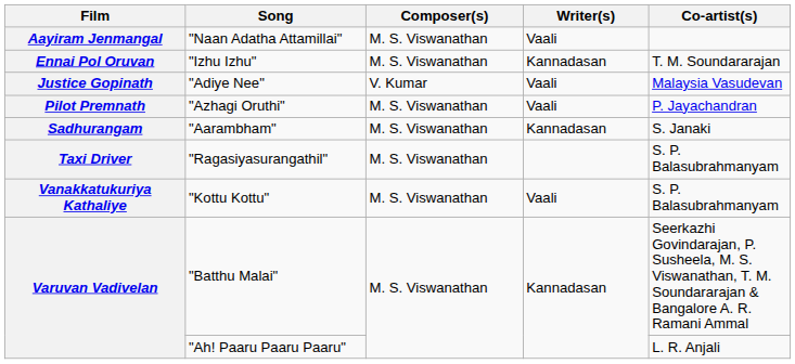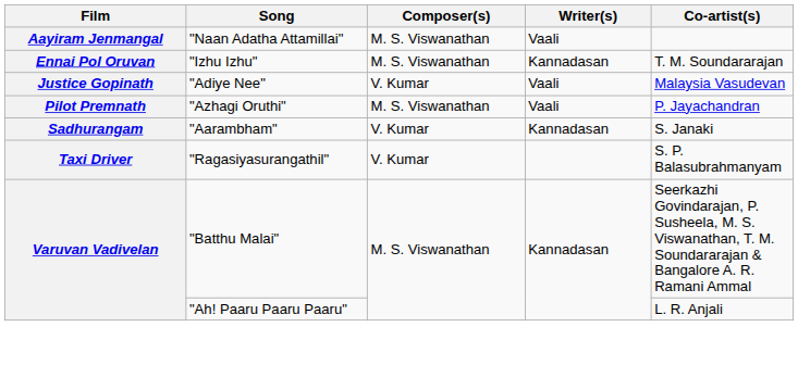"Aarambham" | Composer(s): M. S. Viswanathan -> V. Kumar
"Ragasiyasurangathil" | Composer(s): M. S. Viswanathan -> V. Kumar
- row: Vanakkatukuriya Kathaliye | "Kottu Kottu" | M. S. Viswanathan | Vaali | S. P. Balasubrahmanyam
